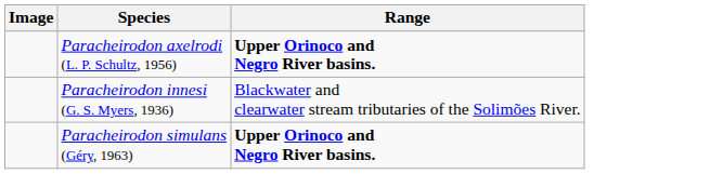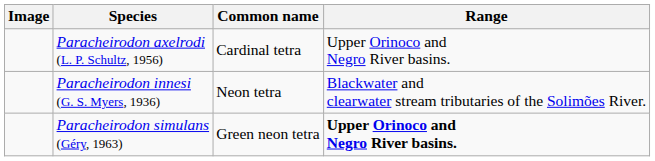+ column: Common name | Cardinal tetra | Neon tetra | Green neon tetra
Paracheirodon axelrodi (L. P. Schultz, 1956) | Range: bold -> normal
